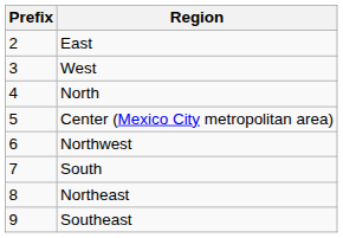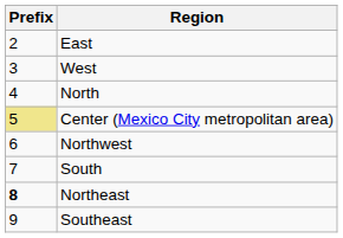Center (Mexico City metropolitan area) | Prefix: no background -> khaki background
Northeast | Prefix: normal -> bold
